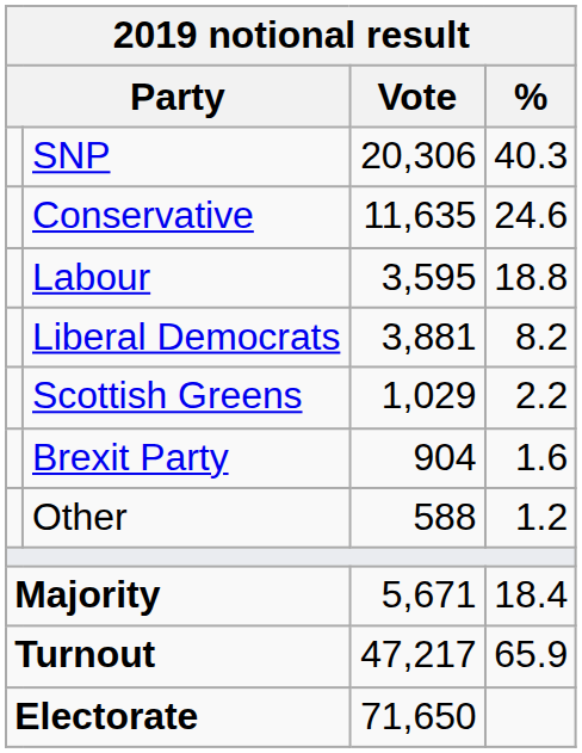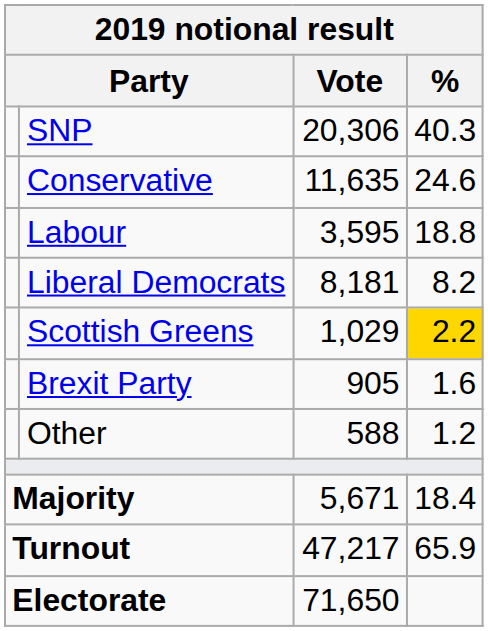Liberal Democrats | Vote: 3,881 -> 8,181
Scottish Greens | %: no background -> gold background
Brexit Party | Vote: 904 -> 905
